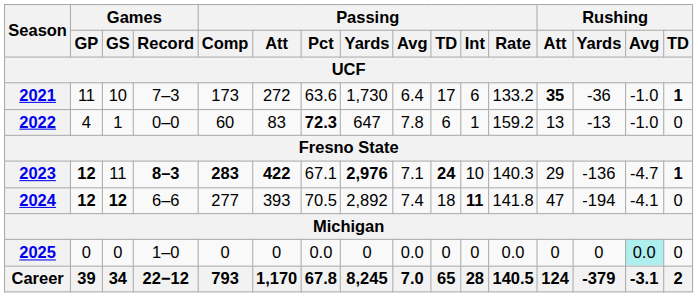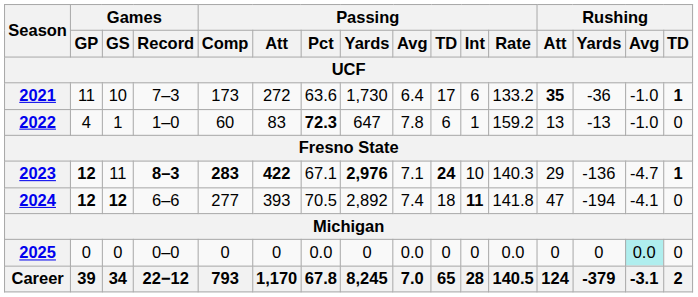2022 | Games / Record / UCF: 0–0 -> 1–0
2025 | Games / Record / UCF: 1–0 -> 0–0
